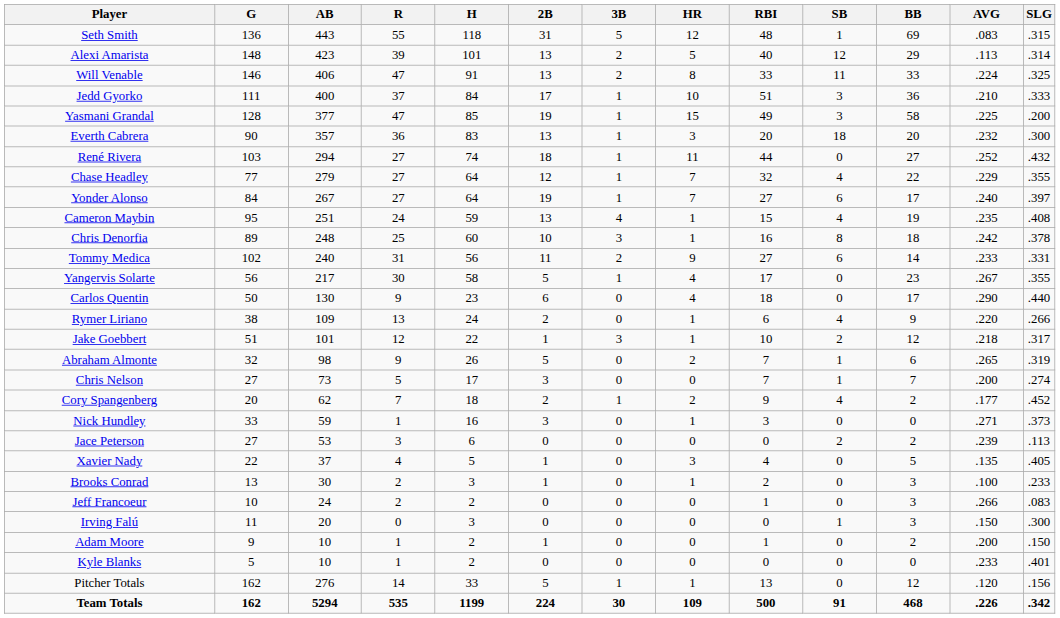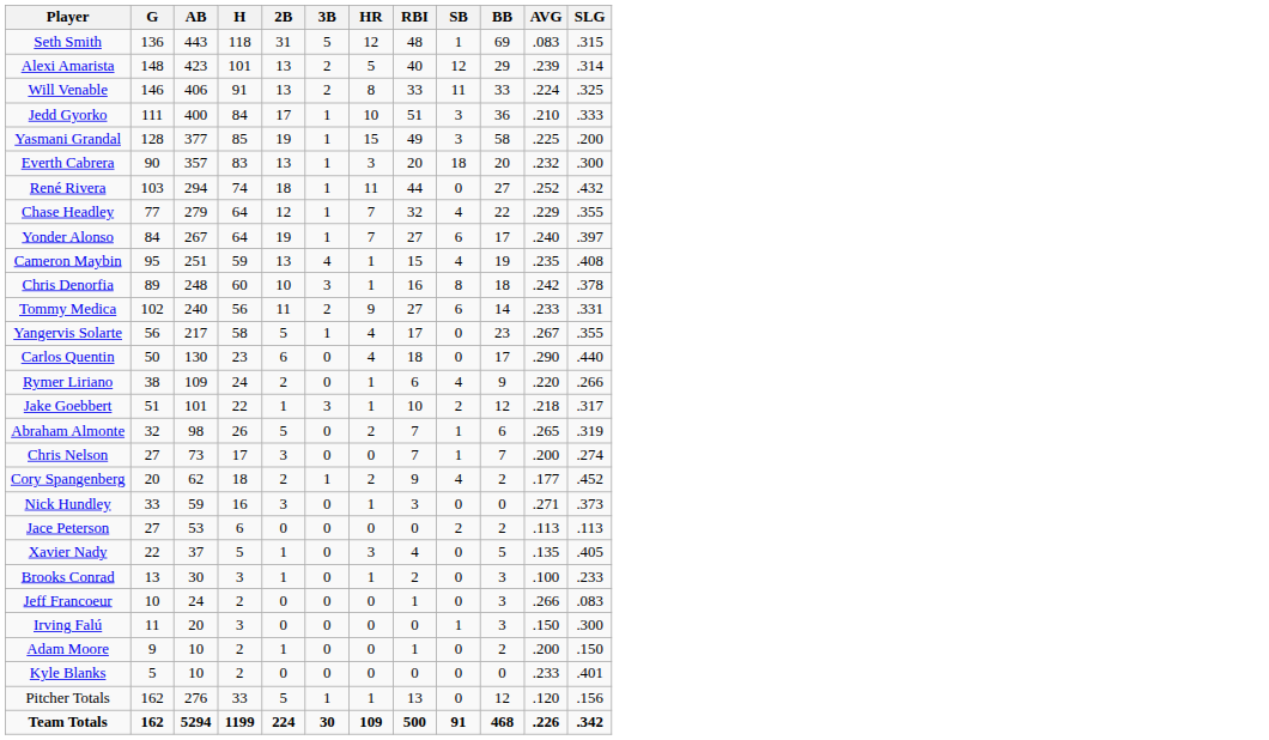- column: R | 55 | 39 | 47 | 37 | 47 | 36 | 27 | 27 | 27 | 24 | 25 | 31 | 30 | 9 | 13 | 12 | 9 | 5 | 7 | 1 | 3 | 4 | 2 | 2 | 0 | 1 | 1 | 14 | 535
Alexi Amarista | AVG: .113 -> .239
Jace Peterson | AVG: .239 -> .113
